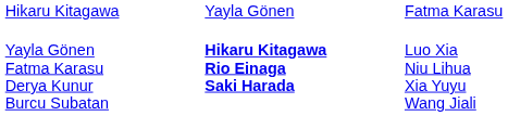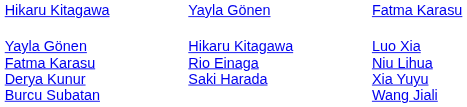Yayla Gönen Fatma Karasu Derya Kunur Burcu Subatan | column 2: bold -> normal
